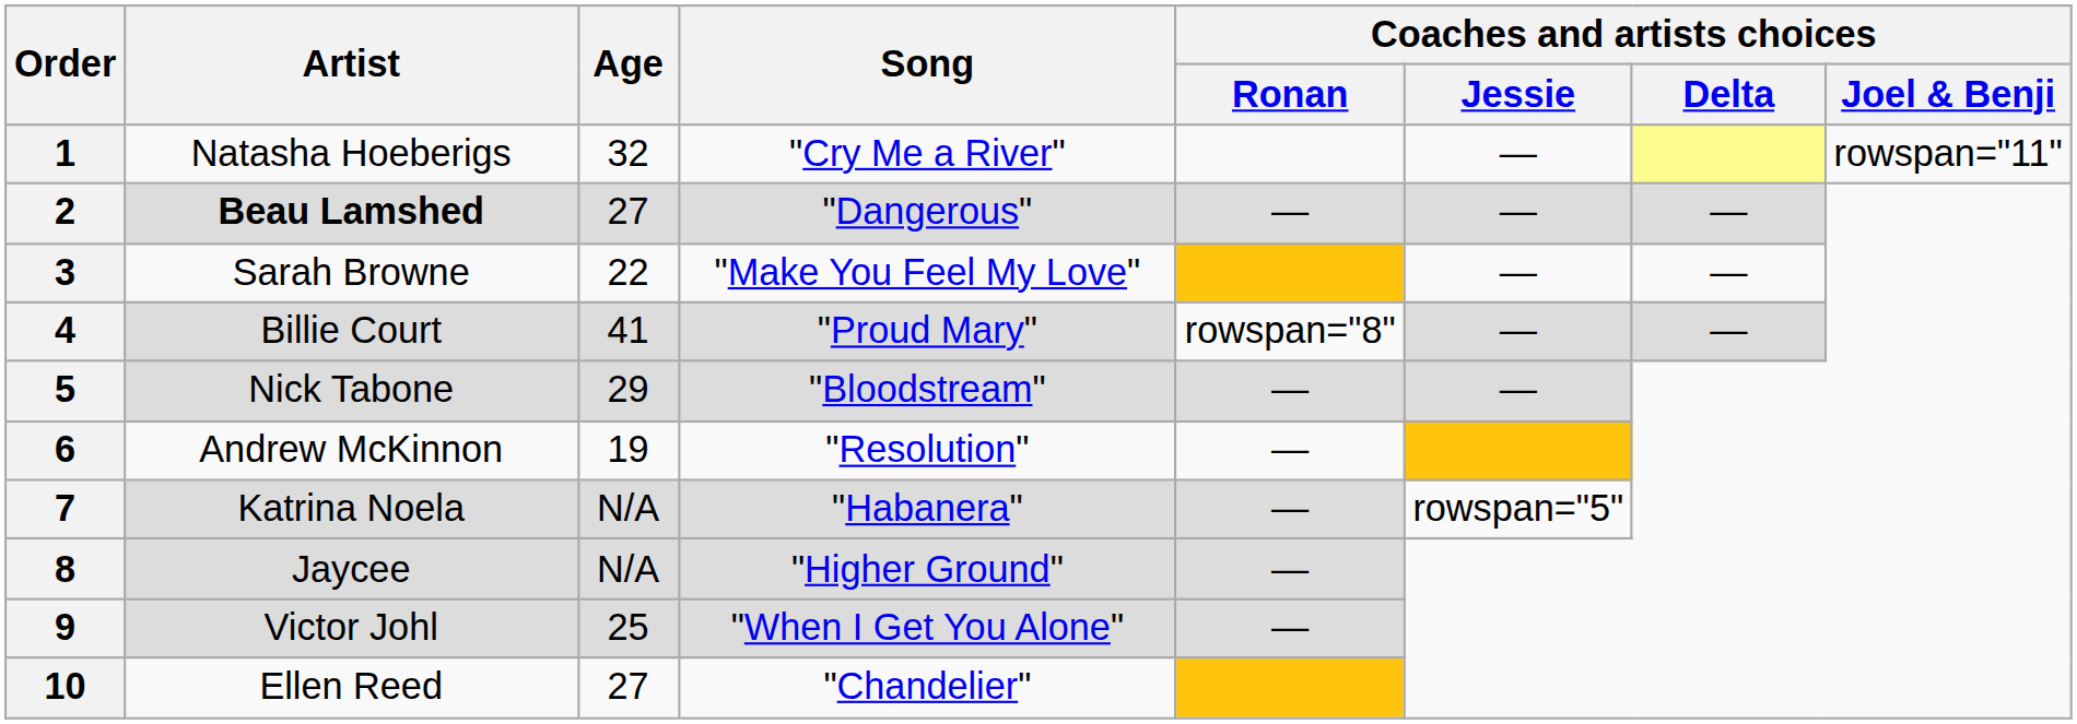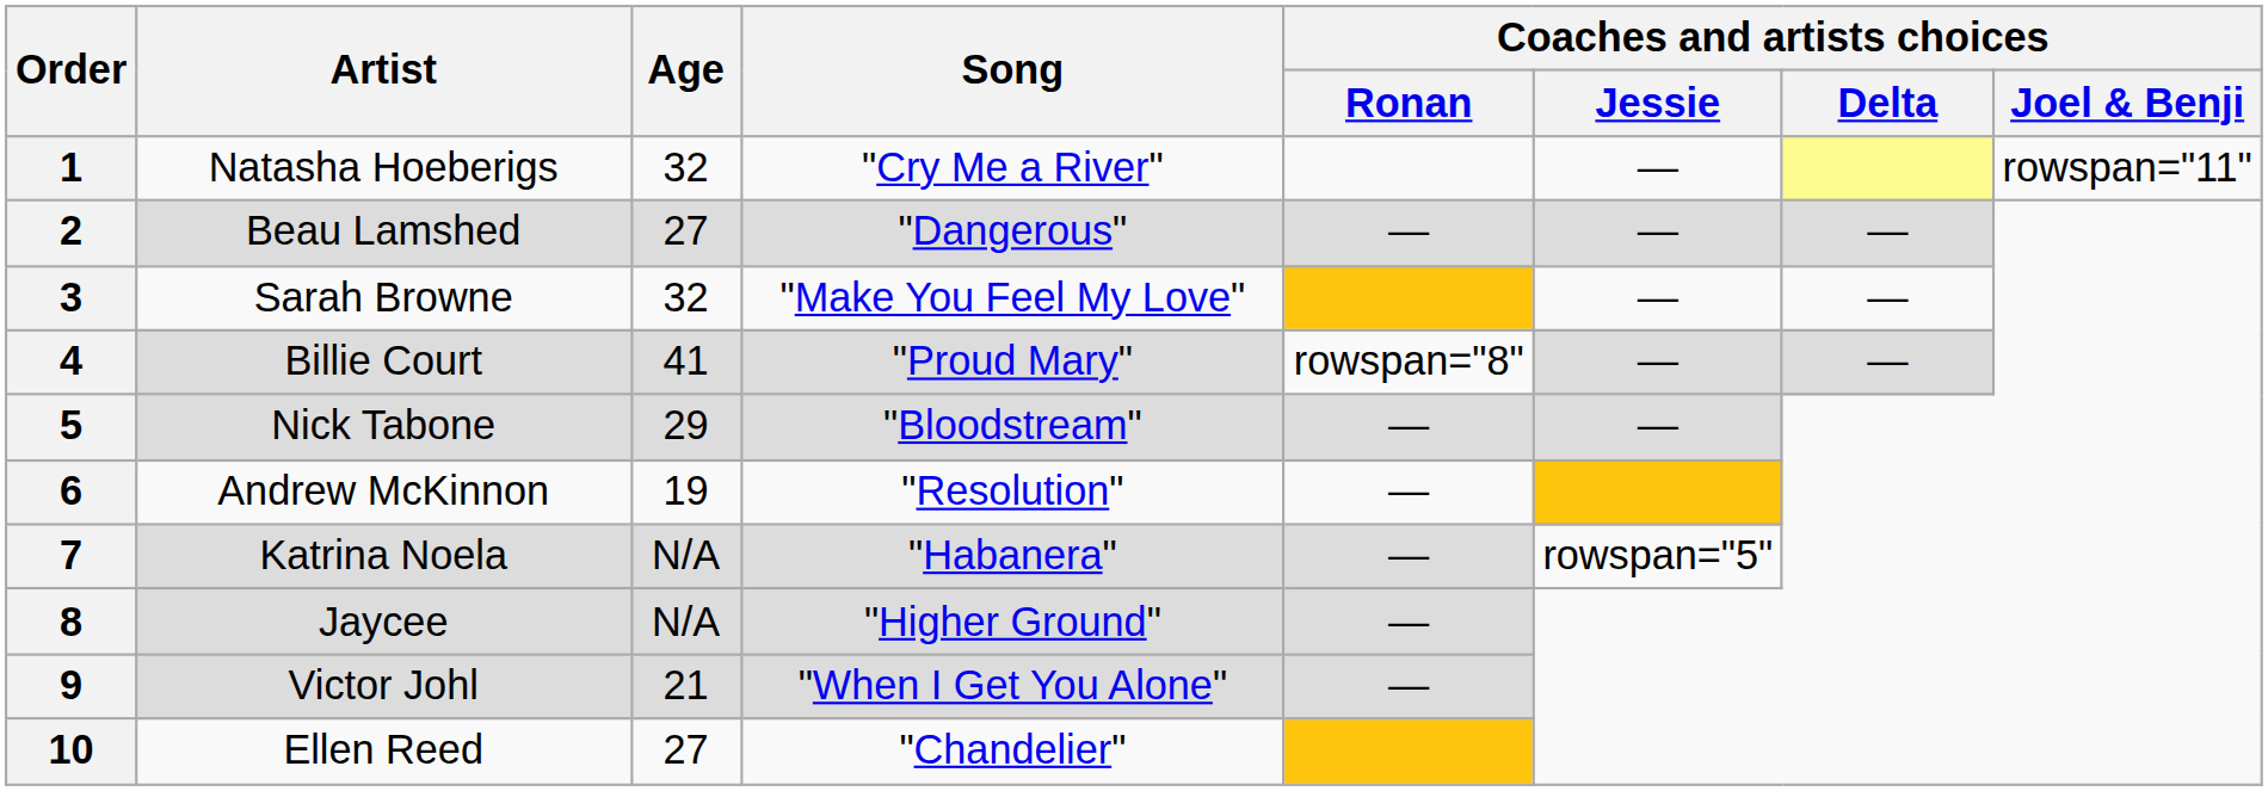2 | Artist: bold -> normal
3 | Age: 22 -> 32
9 | Age: 25 -> 21
